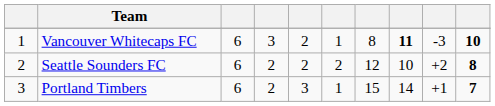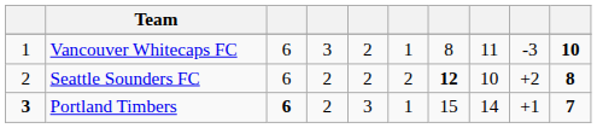Vancouver Whitecaps FC | column 8: bold -> normal
Seattle Sounders FC | column 7: normal -> bold
Portland Timbers | column 1: normal -> bold
Portland Timbers | column 3: normal -> bold
